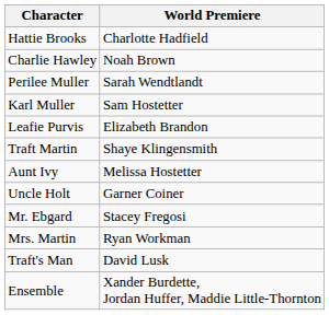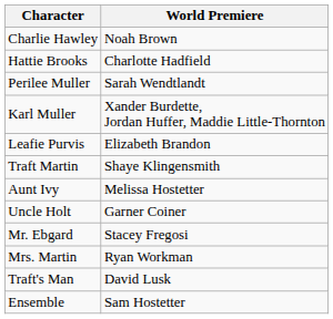rows swapped: Hattie Brooks <-> Charlie Hawley
Karl Muller | World Premiere: Sam Hostetter -> Xander Burdette, Jordan Huffer, Maddie Little-Thornton
Ensemble | World Premiere: Xander Burdette, Jordan Huffer, Maddie Little-Thornton -> Sam Hostetter
